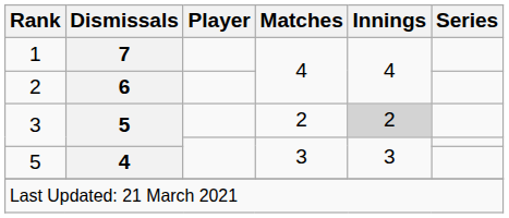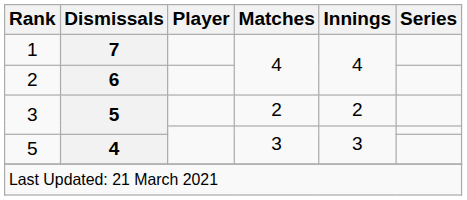3 / 2 | Innings: lightgrey background -> no background
